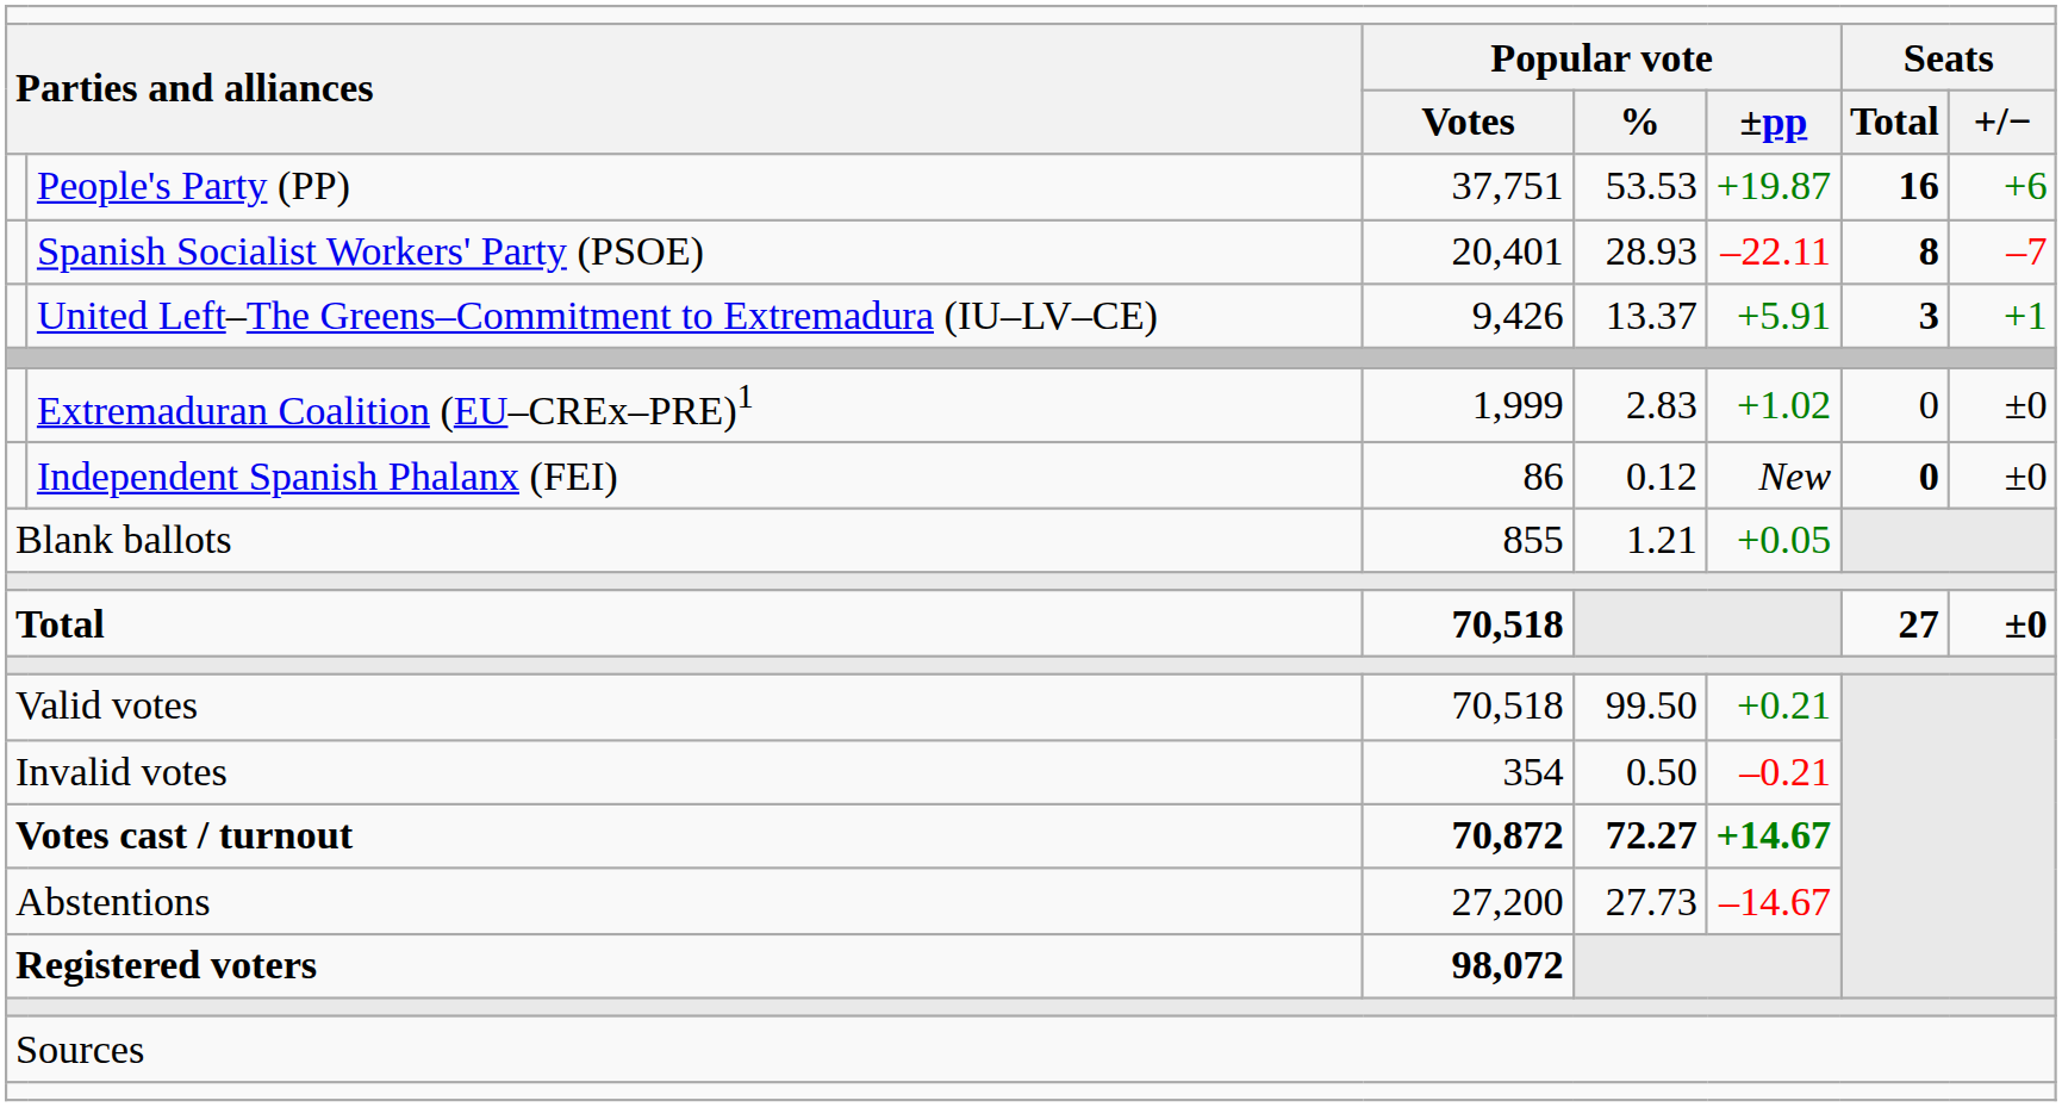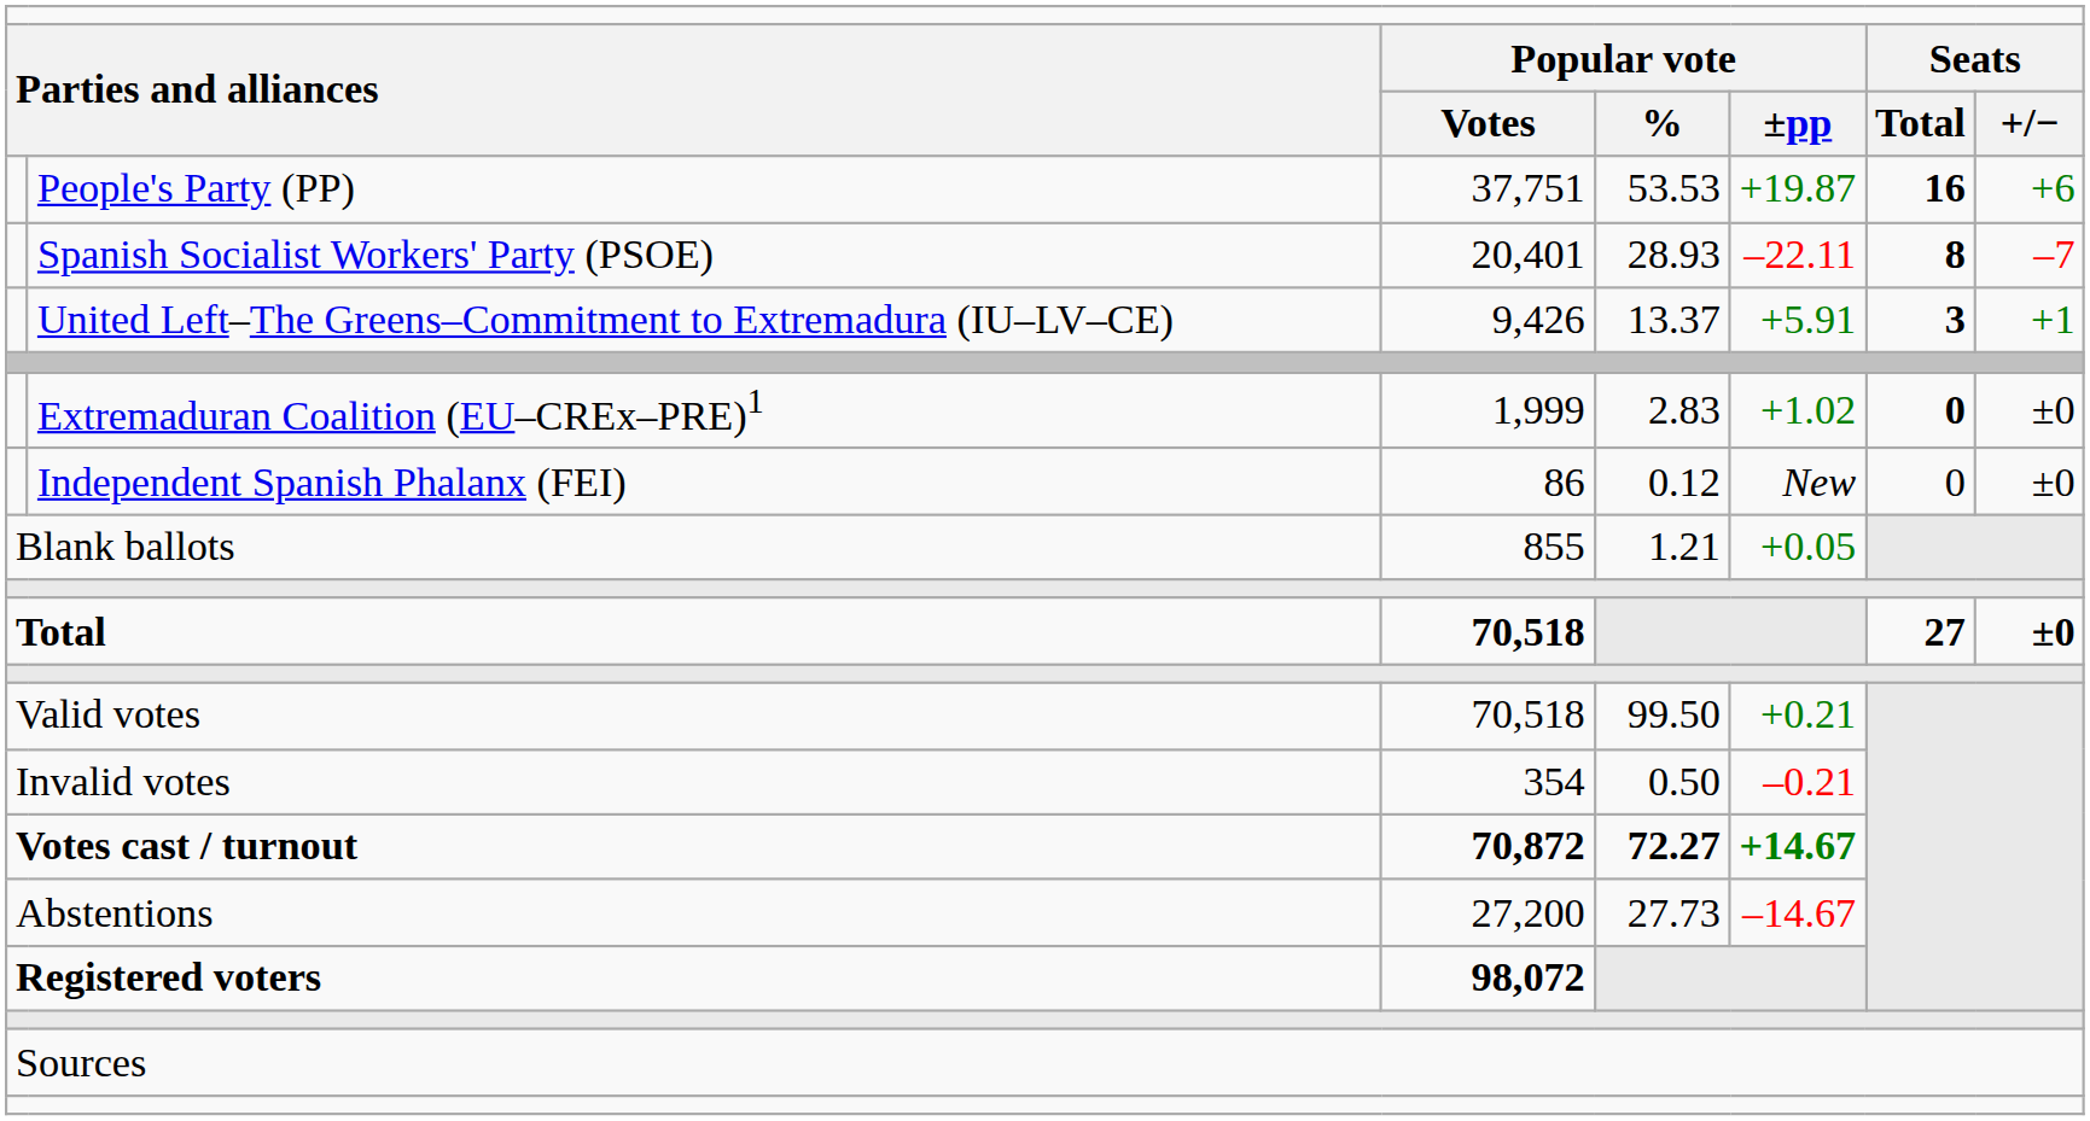Extremaduran Coalition (EU–CREx–PRE)1 | column 6: normal -> bold
Independent Spanish Phalanx (FEI) | column 6: bold -> normal
